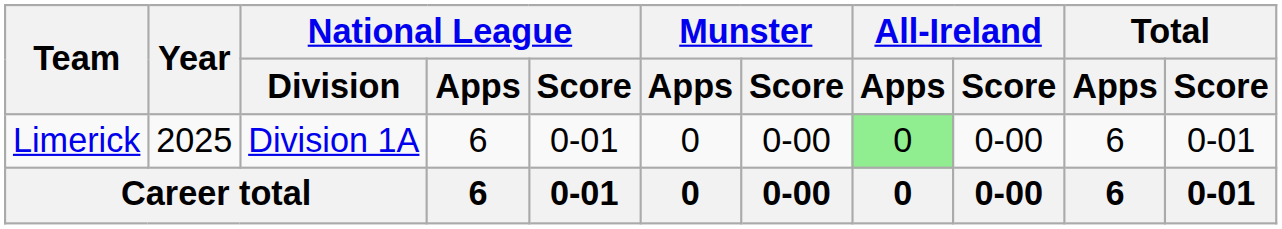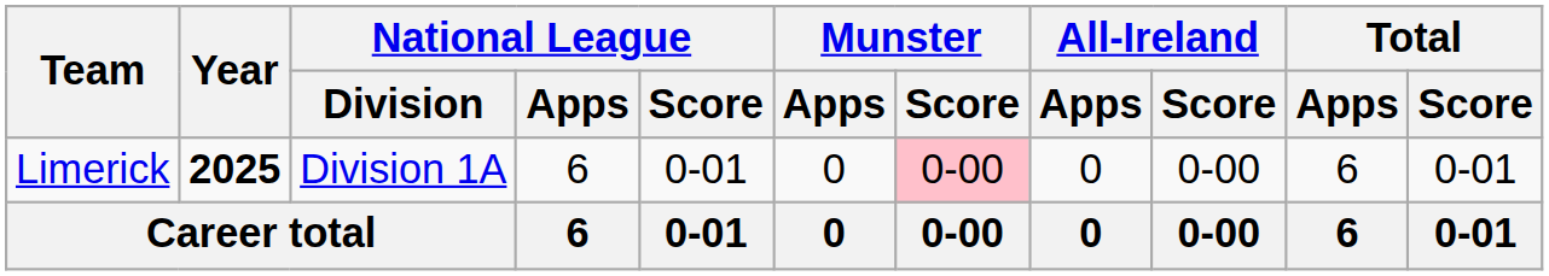Limerick | Year: normal -> bold
Limerick | Munster / Score: no background -> pink background
Limerick | All-Ireland / Apps: lightgreen background -> no background
